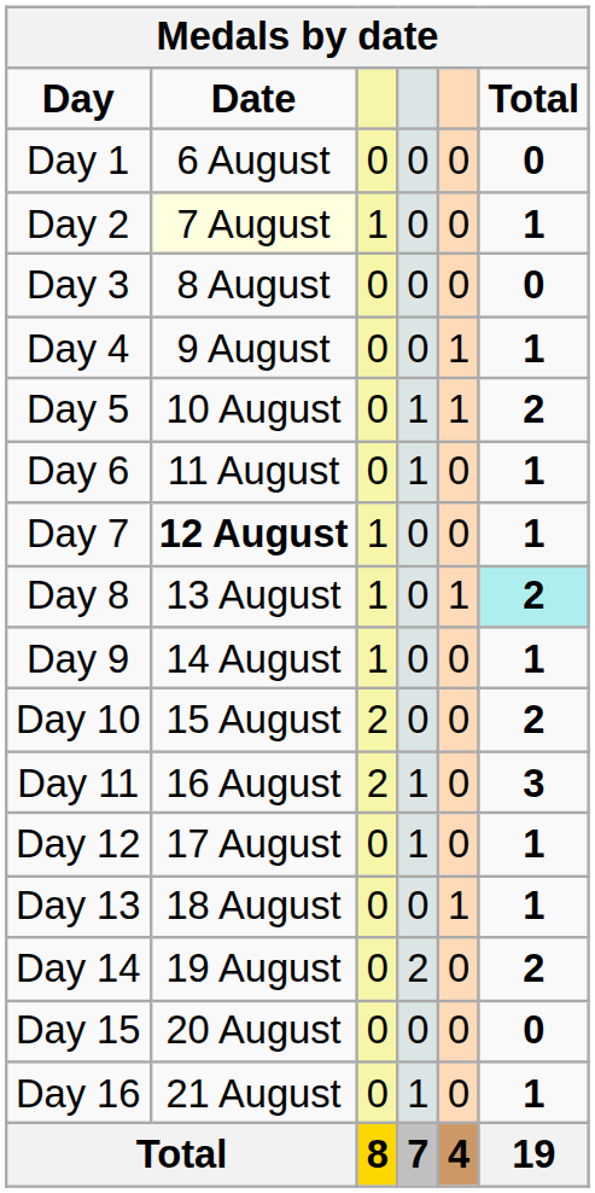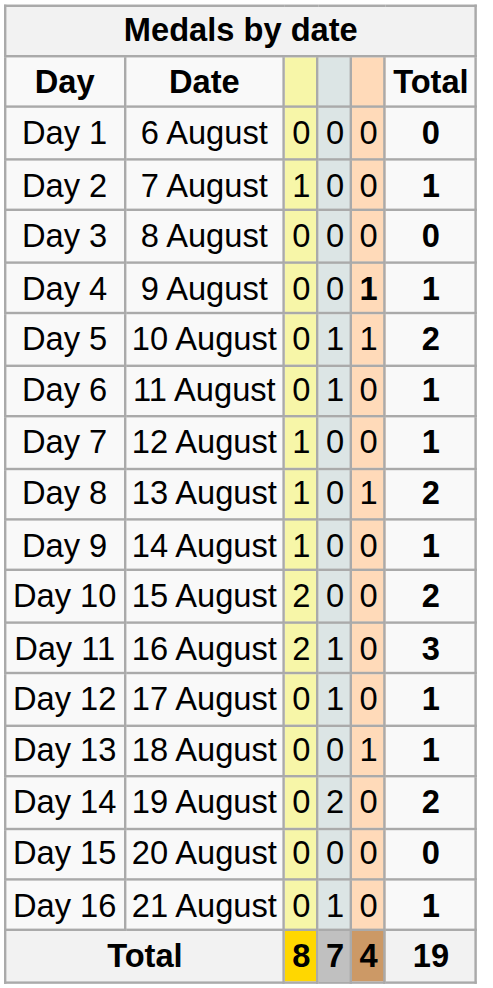Day 2 | Date: lightyellow background -> no background
Day 4 | column 5: normal -> bold
Day 7 | Date: bold -> normal
Day 8 | Total: paleturquoise background -> no background
